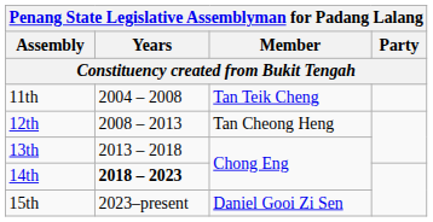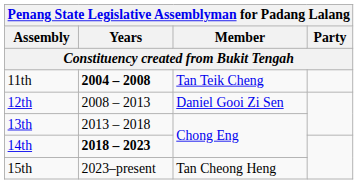11th | Years: normal -> bold
12th | Member: Tan Cheong Heng -> Daniel Gooi Zi Sen
15th | Member: Daniel Gooi Zi Sen -> Tan Cheong Heng
